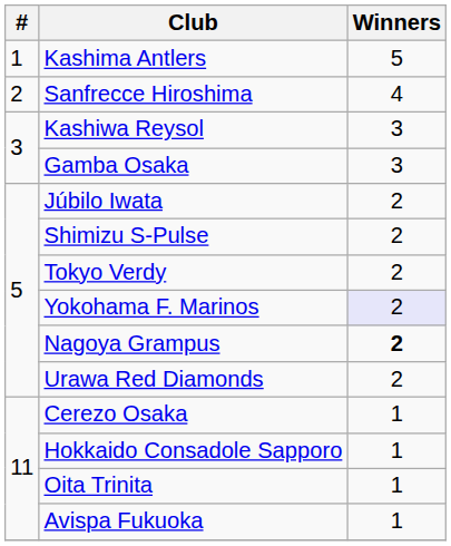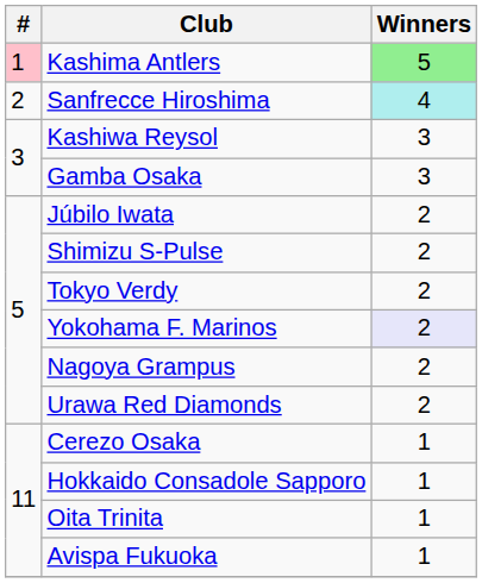Kashima Antlers | #: no background -> pink background
Kashima Antlers | Winners: no background -> lightgreen background
Sanfrecce Hiroshima | Winners: no background -> paleturquoise background
Nagoya Grampus | Winners: bold -> normal
